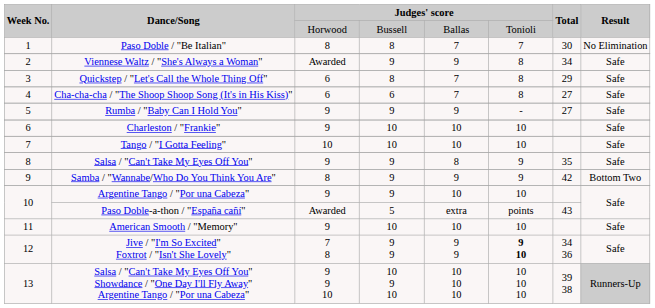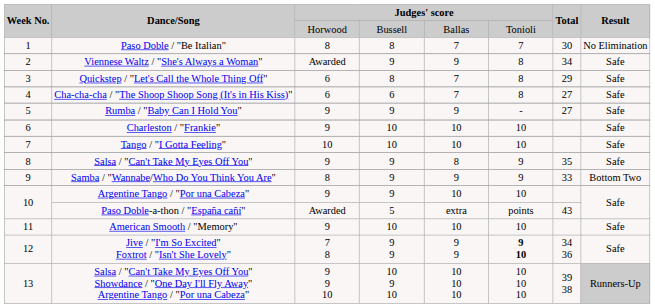Samba / "Wannabe/Who Do You Think You Are" | Total: 42 -> 33
